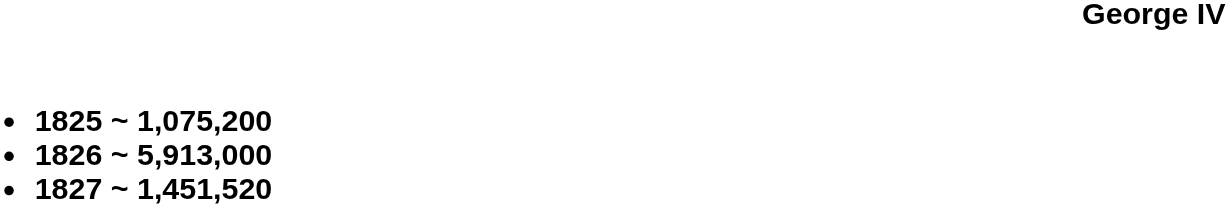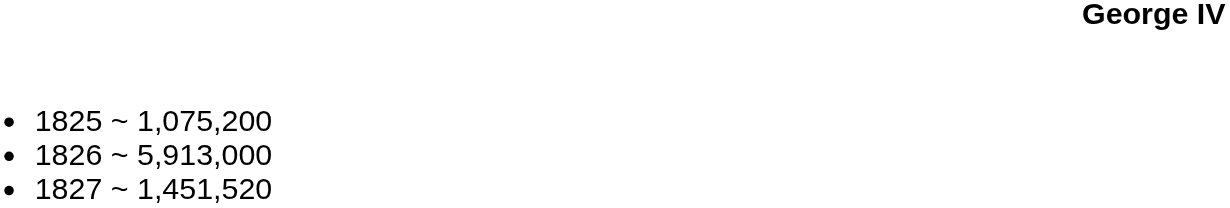row 2 | column 1: bold -> normal
